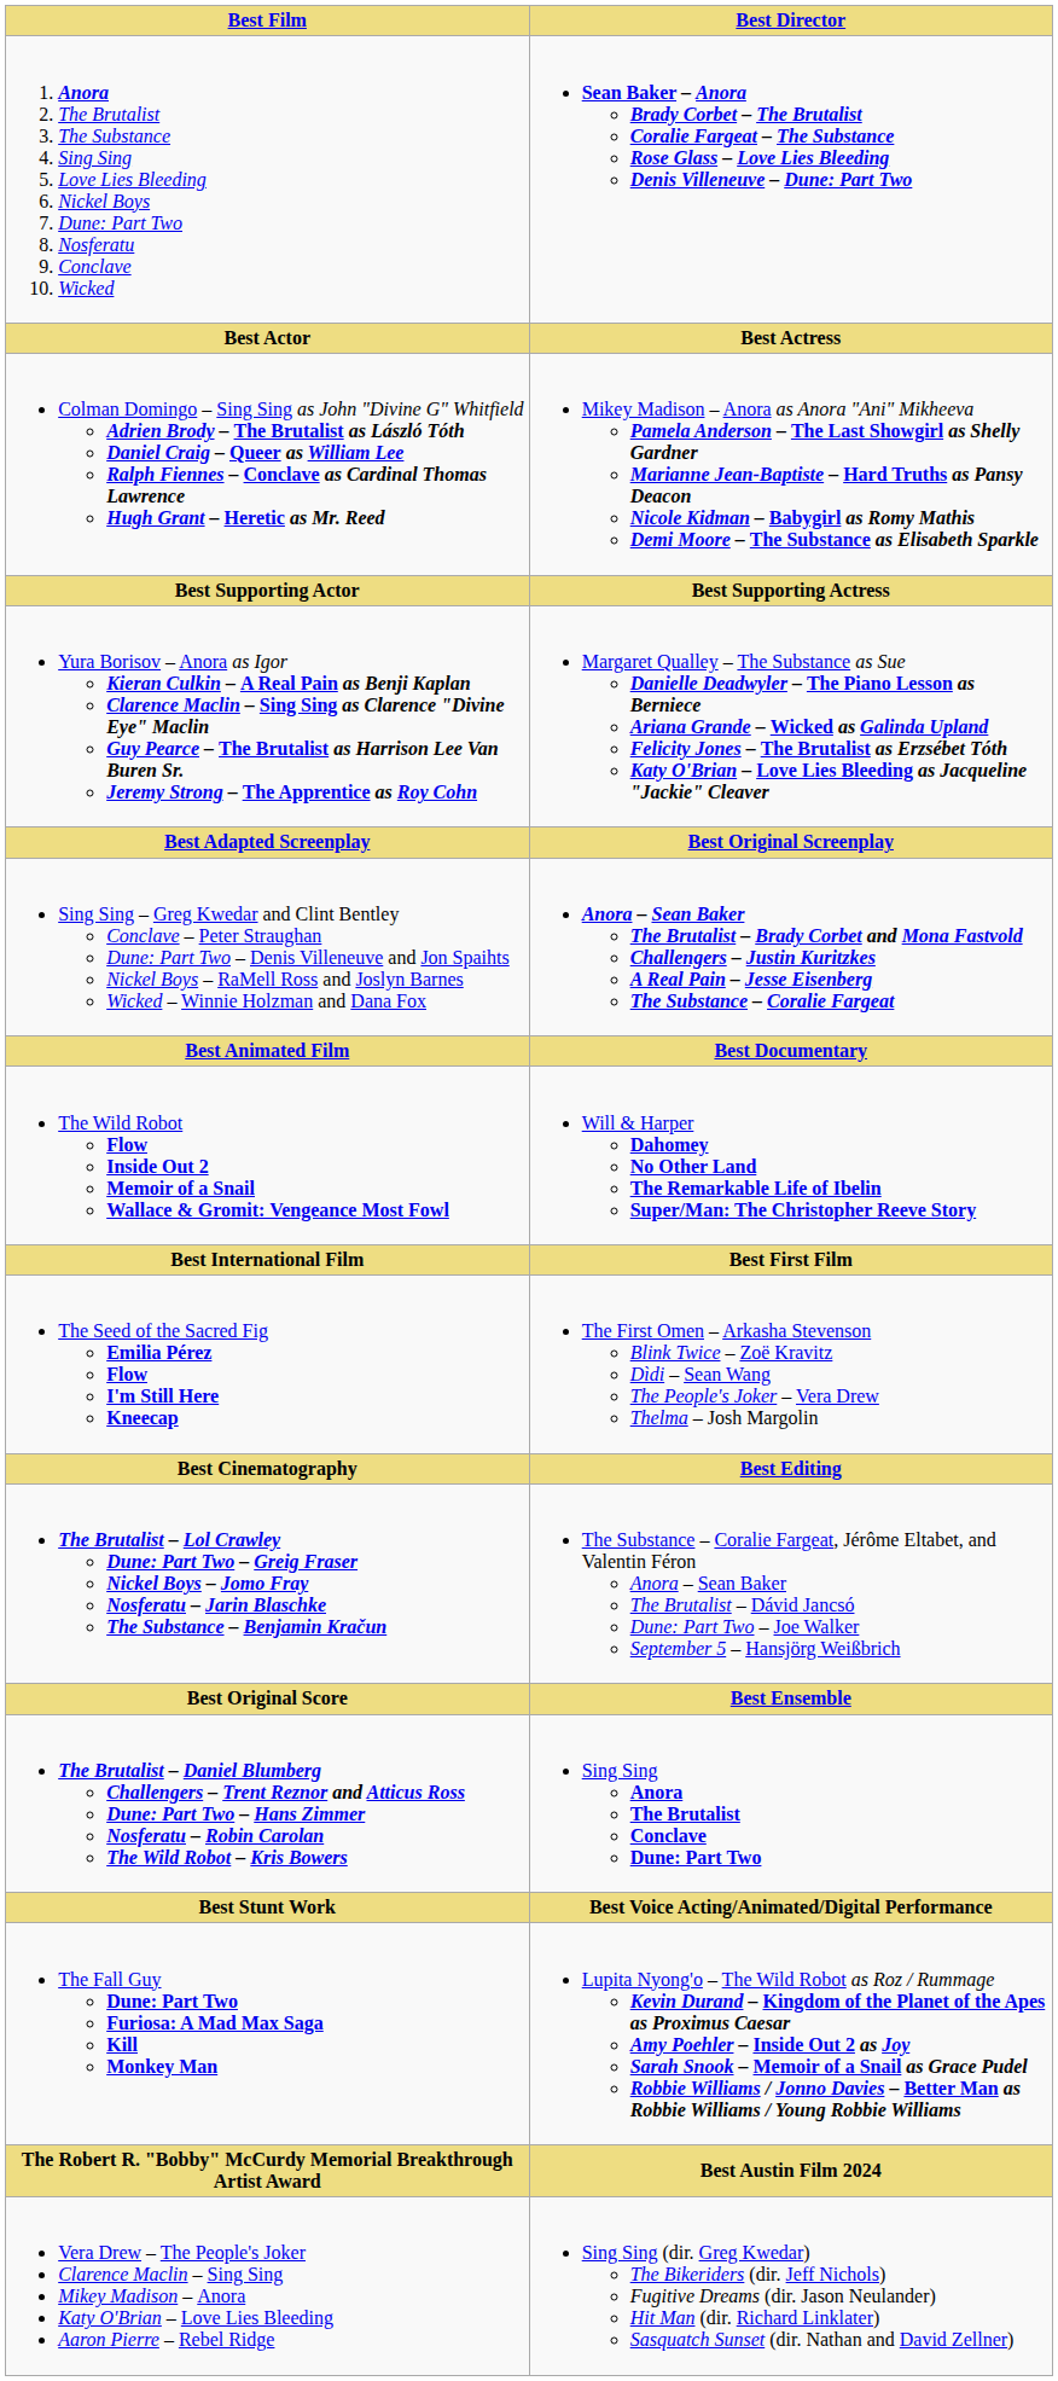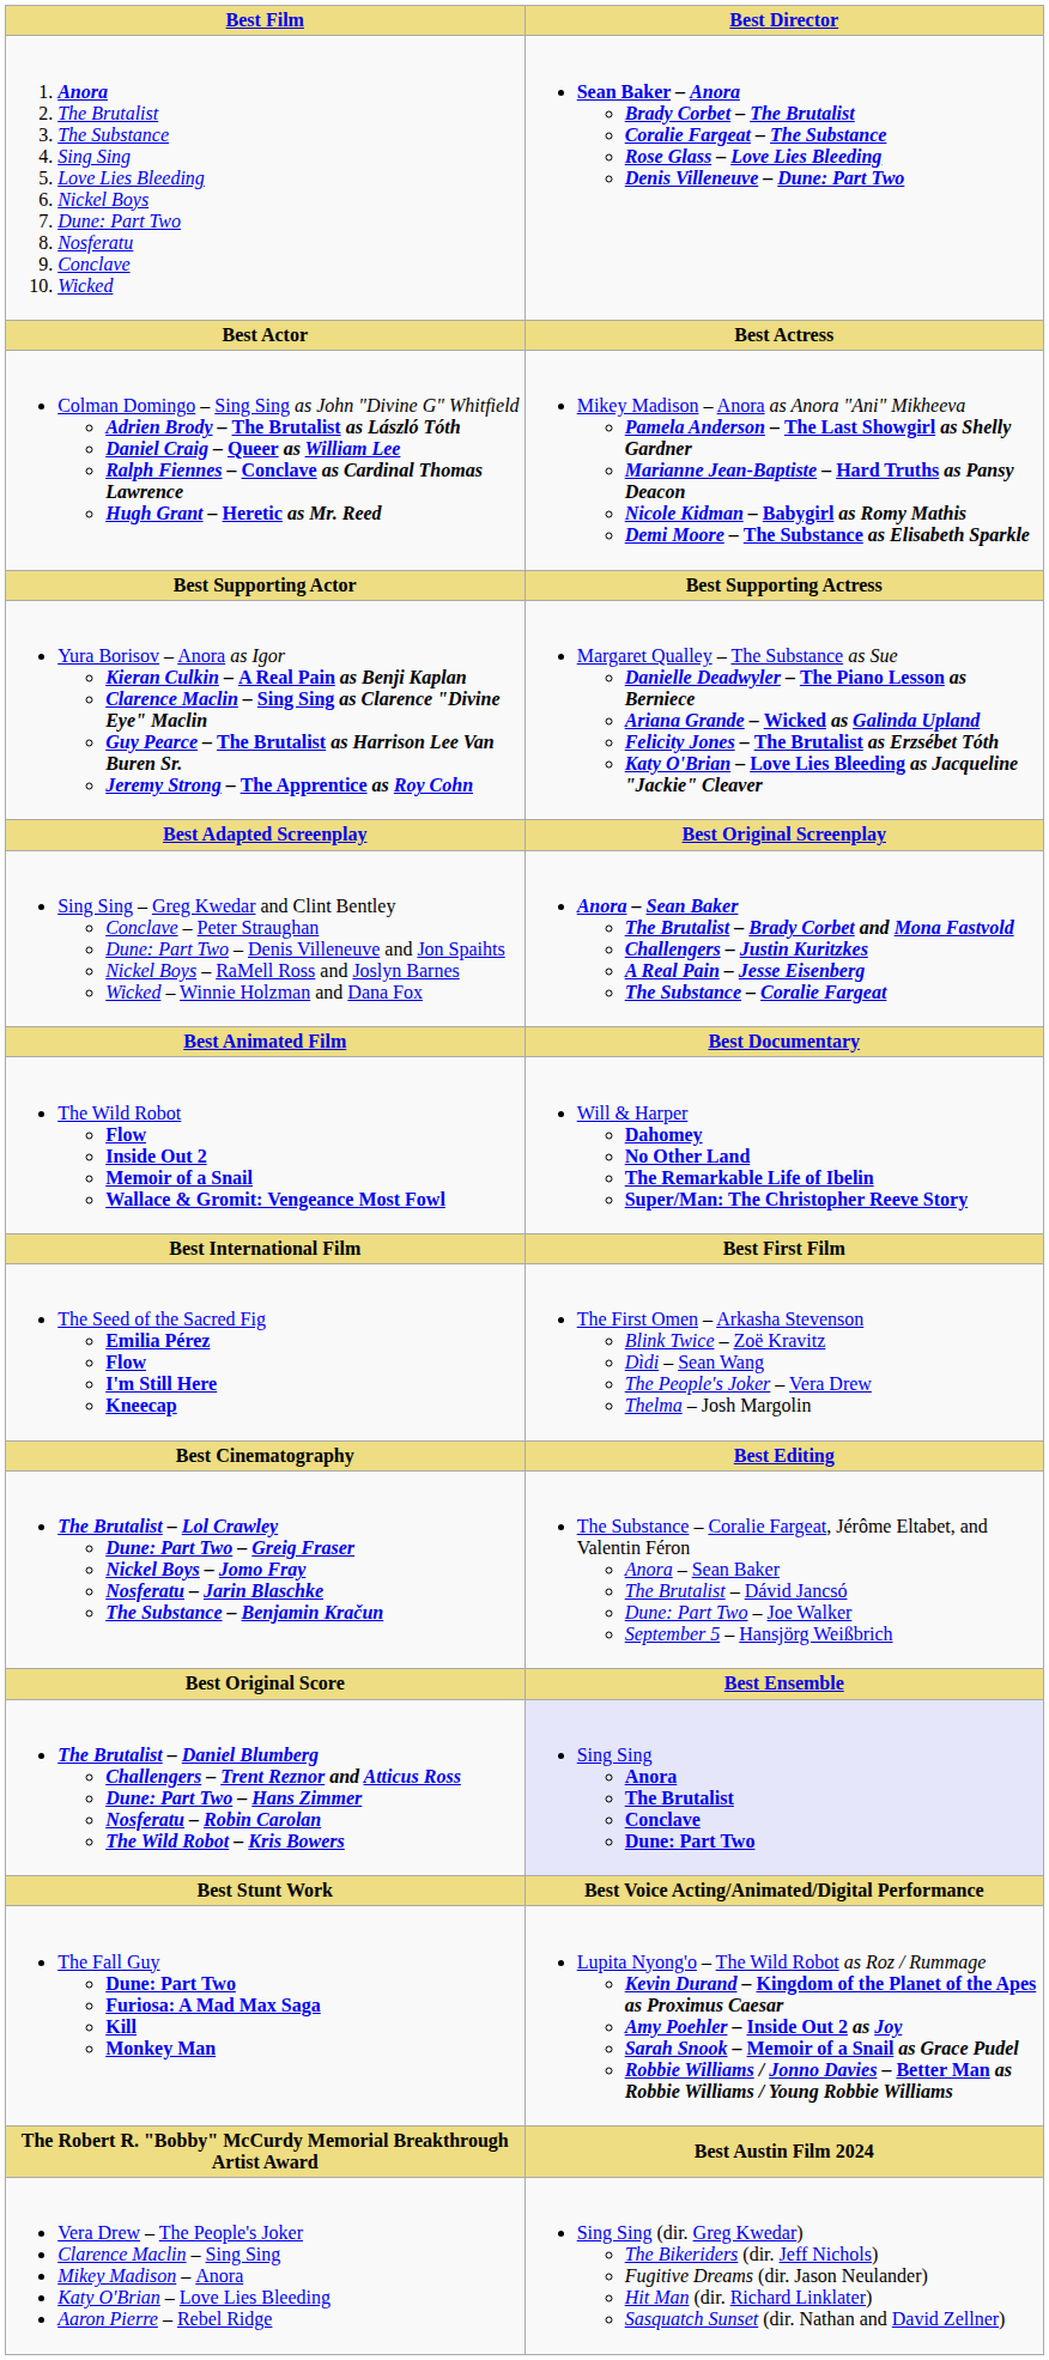row 16 | Best Director: no background -> lavender background
